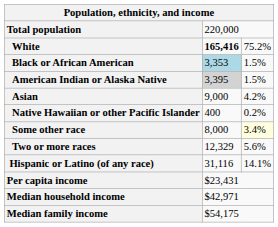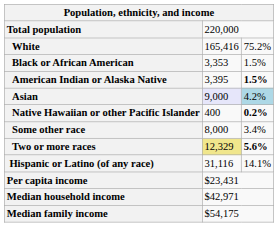White | column 2: bold -> normal
Black or African American | column 2: lightblue background -> no background
American Indian or Alaska Native | column 2: lightgrey background -> no background
American Indian or Alaska Native | column 3: normal -> bold
Asian | column 2: no background -> lavender background
Asian | column 3: no background -> lightblue background
Native Hawaiian or other Pacific Islander | column 3: normal -> bold
Some other race | column 3: lightyellow background -> no background
Two or more races | column 2: no background -> khaki background
Two or more races | column 3: normal -> bold
